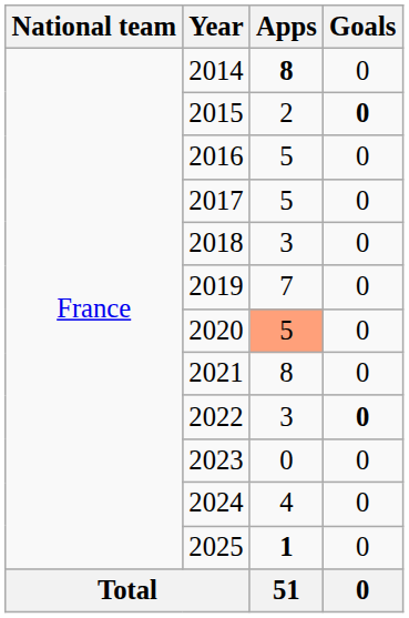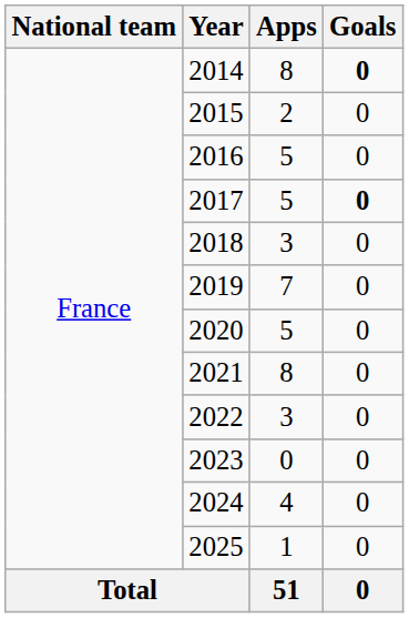2014 | Apps: bold -> normal
2014 | Goals: normal -> bold
2015 | Goals: bold -> normal
2017 | Goals: normal -> bold
2020 | Apps: lightsalmon background -> no background
2022 | Goals: bold -> normal
2025 | Apps: bold -> normal
